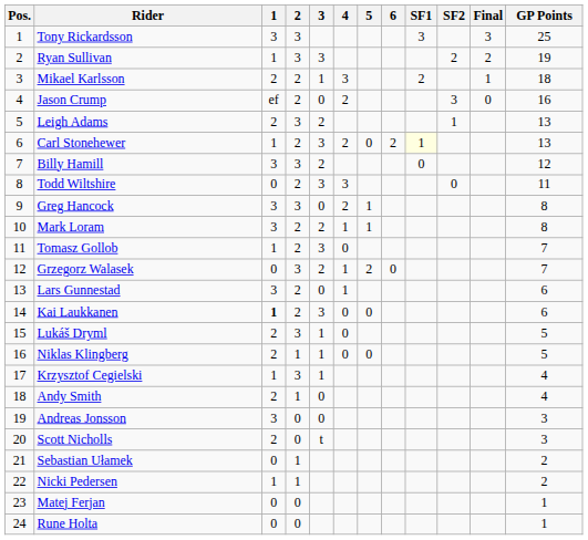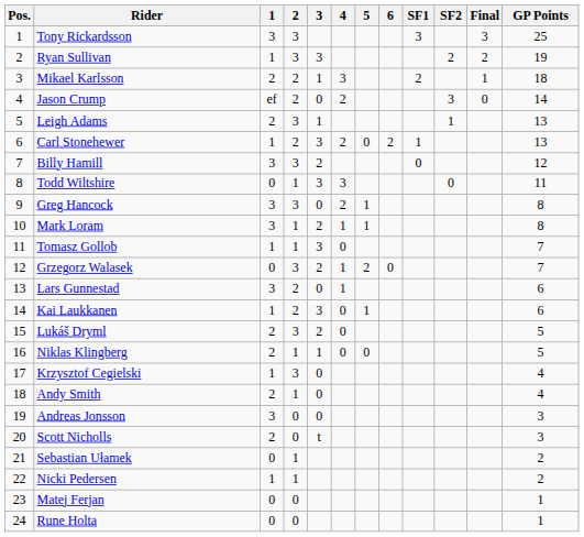Jason Crump | GP Points: 16 -> 14
Leigh Adams | 3: 2 -> 1
Carl Stonehewer | SF1: lightyellow background -> no background
Todd Wiltshire | 2: 2 -> 1
Mark Loram | 2: 2 -> 1
Tomasz Gollob | 2: 2 -> 1
Kai Laukkanen | 1: bold -> normal
Kai Laukkanen | 5: 0 -> 1
Lukáš Dryml | 3: 1 -> 2
Krzysztof Cegielski | 3: 1 -> 0
